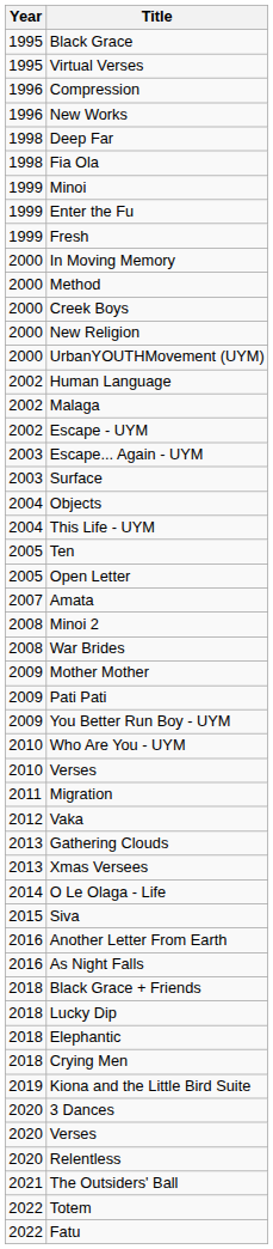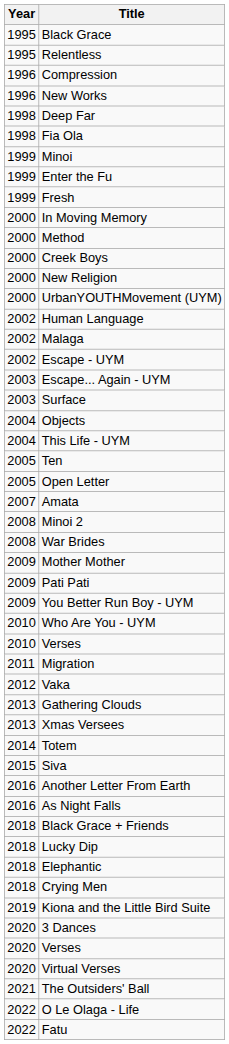row 3 | Title: Virtual Verses -> Relentless
row 37 | Title: O Le Olaga - Life -> Totem
row 48 | Title: Relentless -> Virtual Verses
row 50 | Title: Totem -> O Le Olaga - Life
